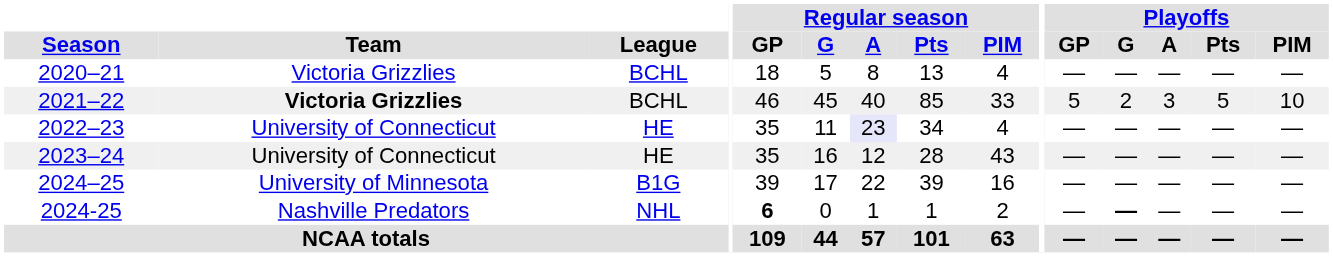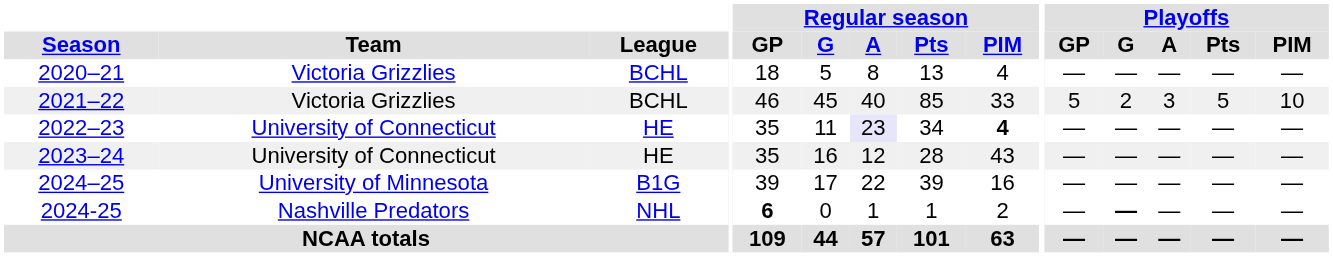2021–22 | Team: bold -> normal
2022–23 | Regular season / PIM: normal -> bold
